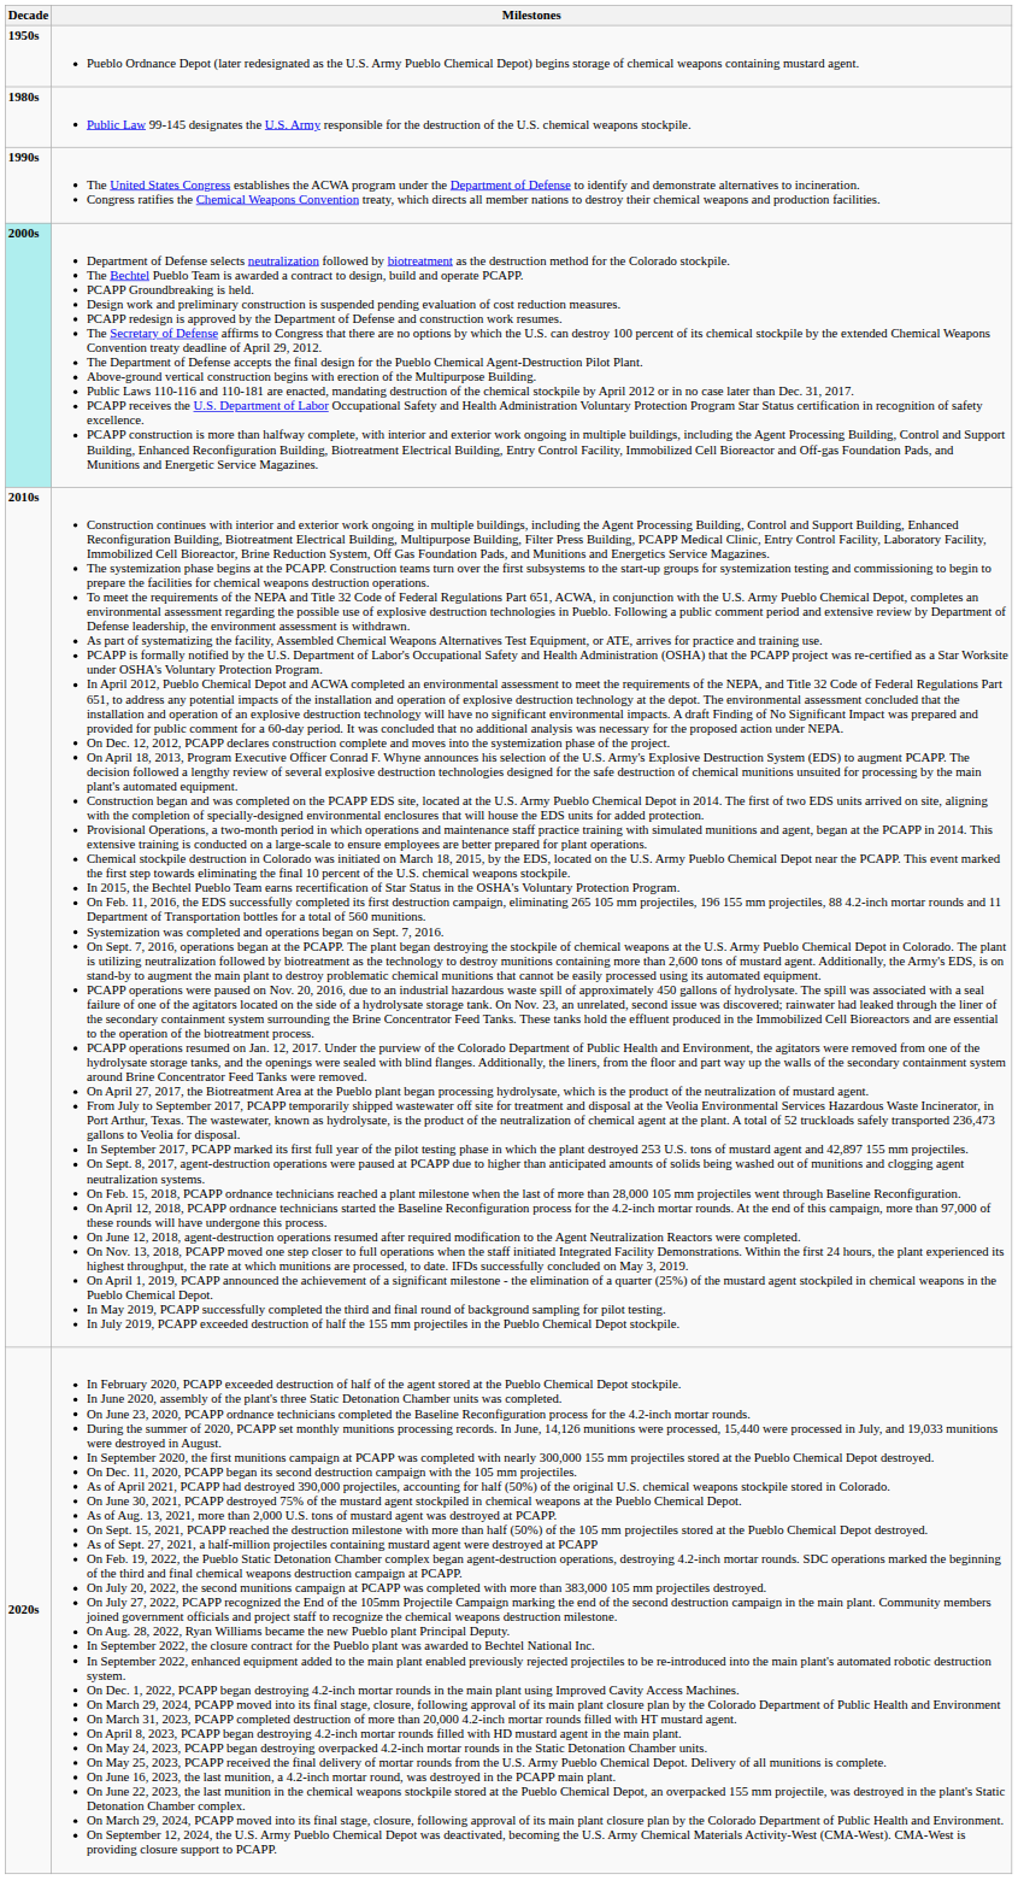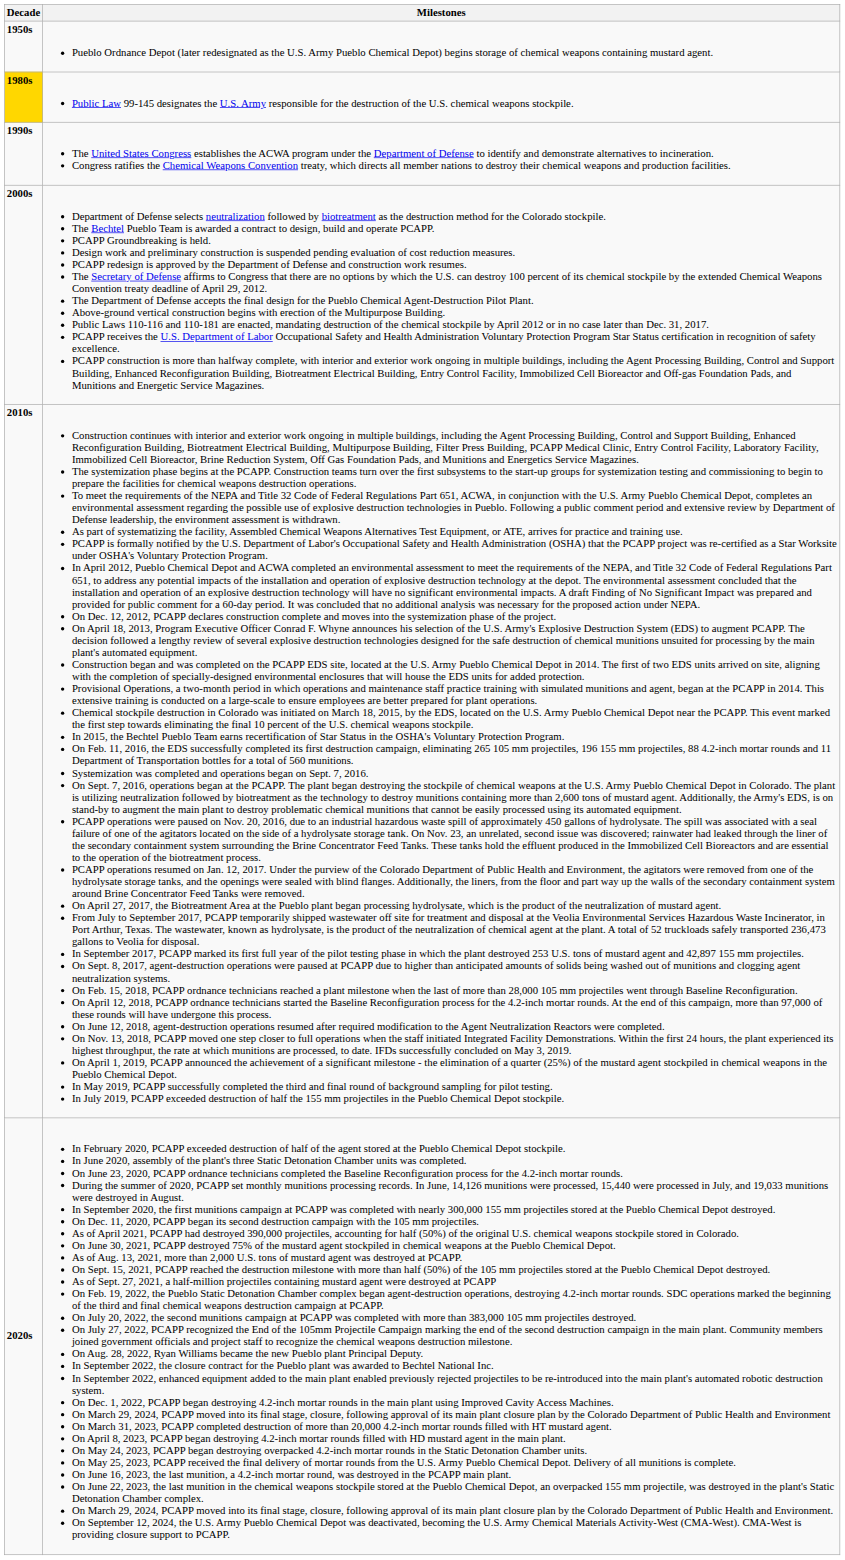row 3 | Decade: no background -> gold background
row 5 | Decade: paleturquoise background -> no background
